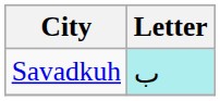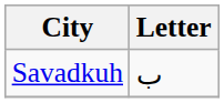Savadkuh | Letter: paleturquoise background -> no background
